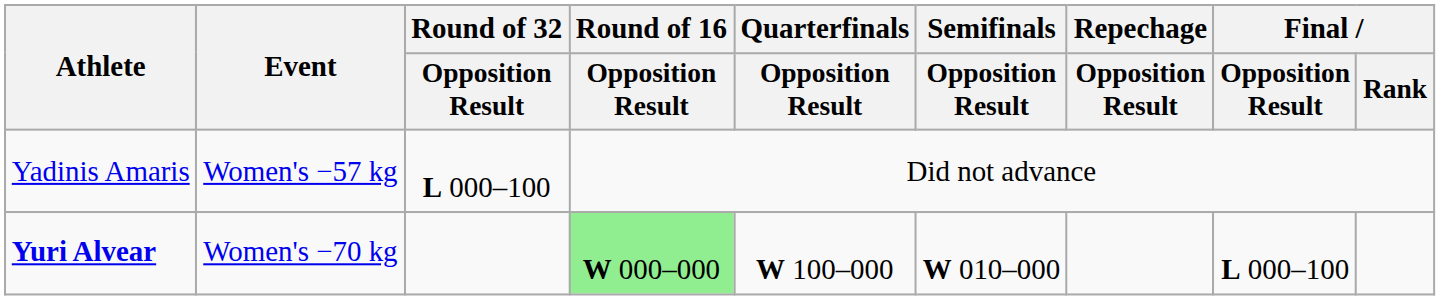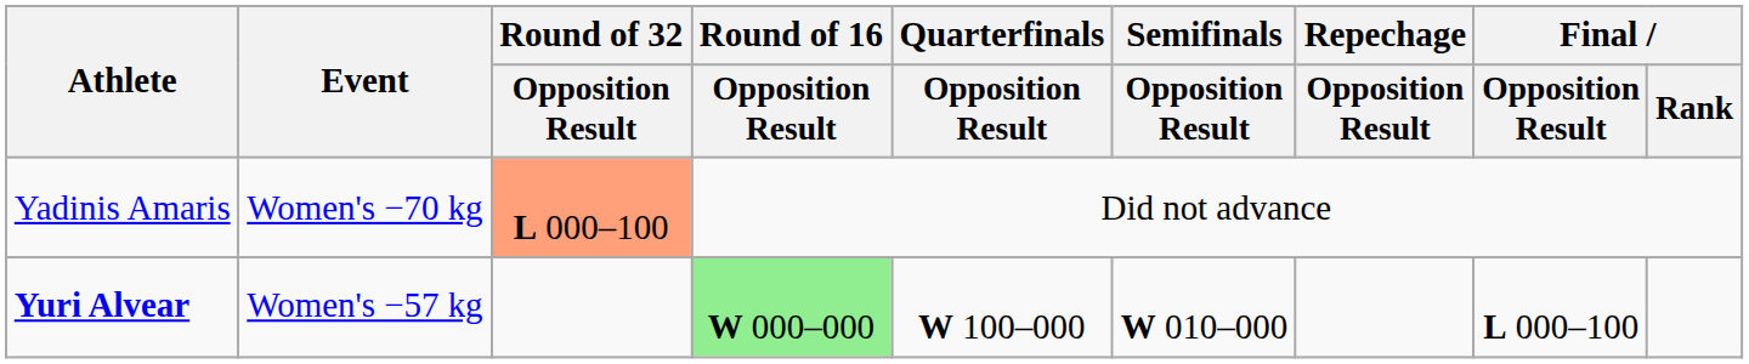Yadinis Amaris | Event: Women's −57 kg -> Women's −70 kg
Yadinis Amaris | Round of 32 / Opposition Result: no background -> lightsalmon background
Yuri Alvear | Event: Women's −70 kg -> Women's −57 kg
